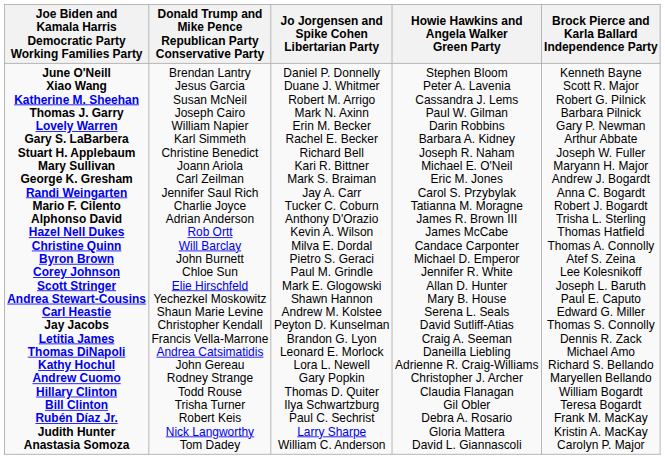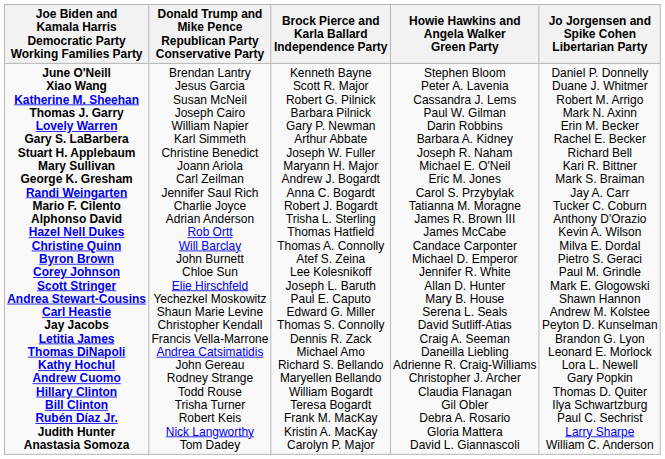columns swapped: Jo Jorgensen and Spike Cohen Libertarian Party <-> Brock Pierce and Karla Ballard Independence Party
